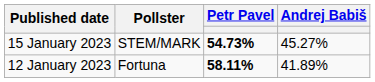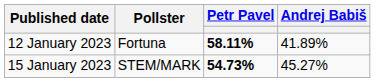rows swapped: 15 January 2023 <-> 12 January 2023
